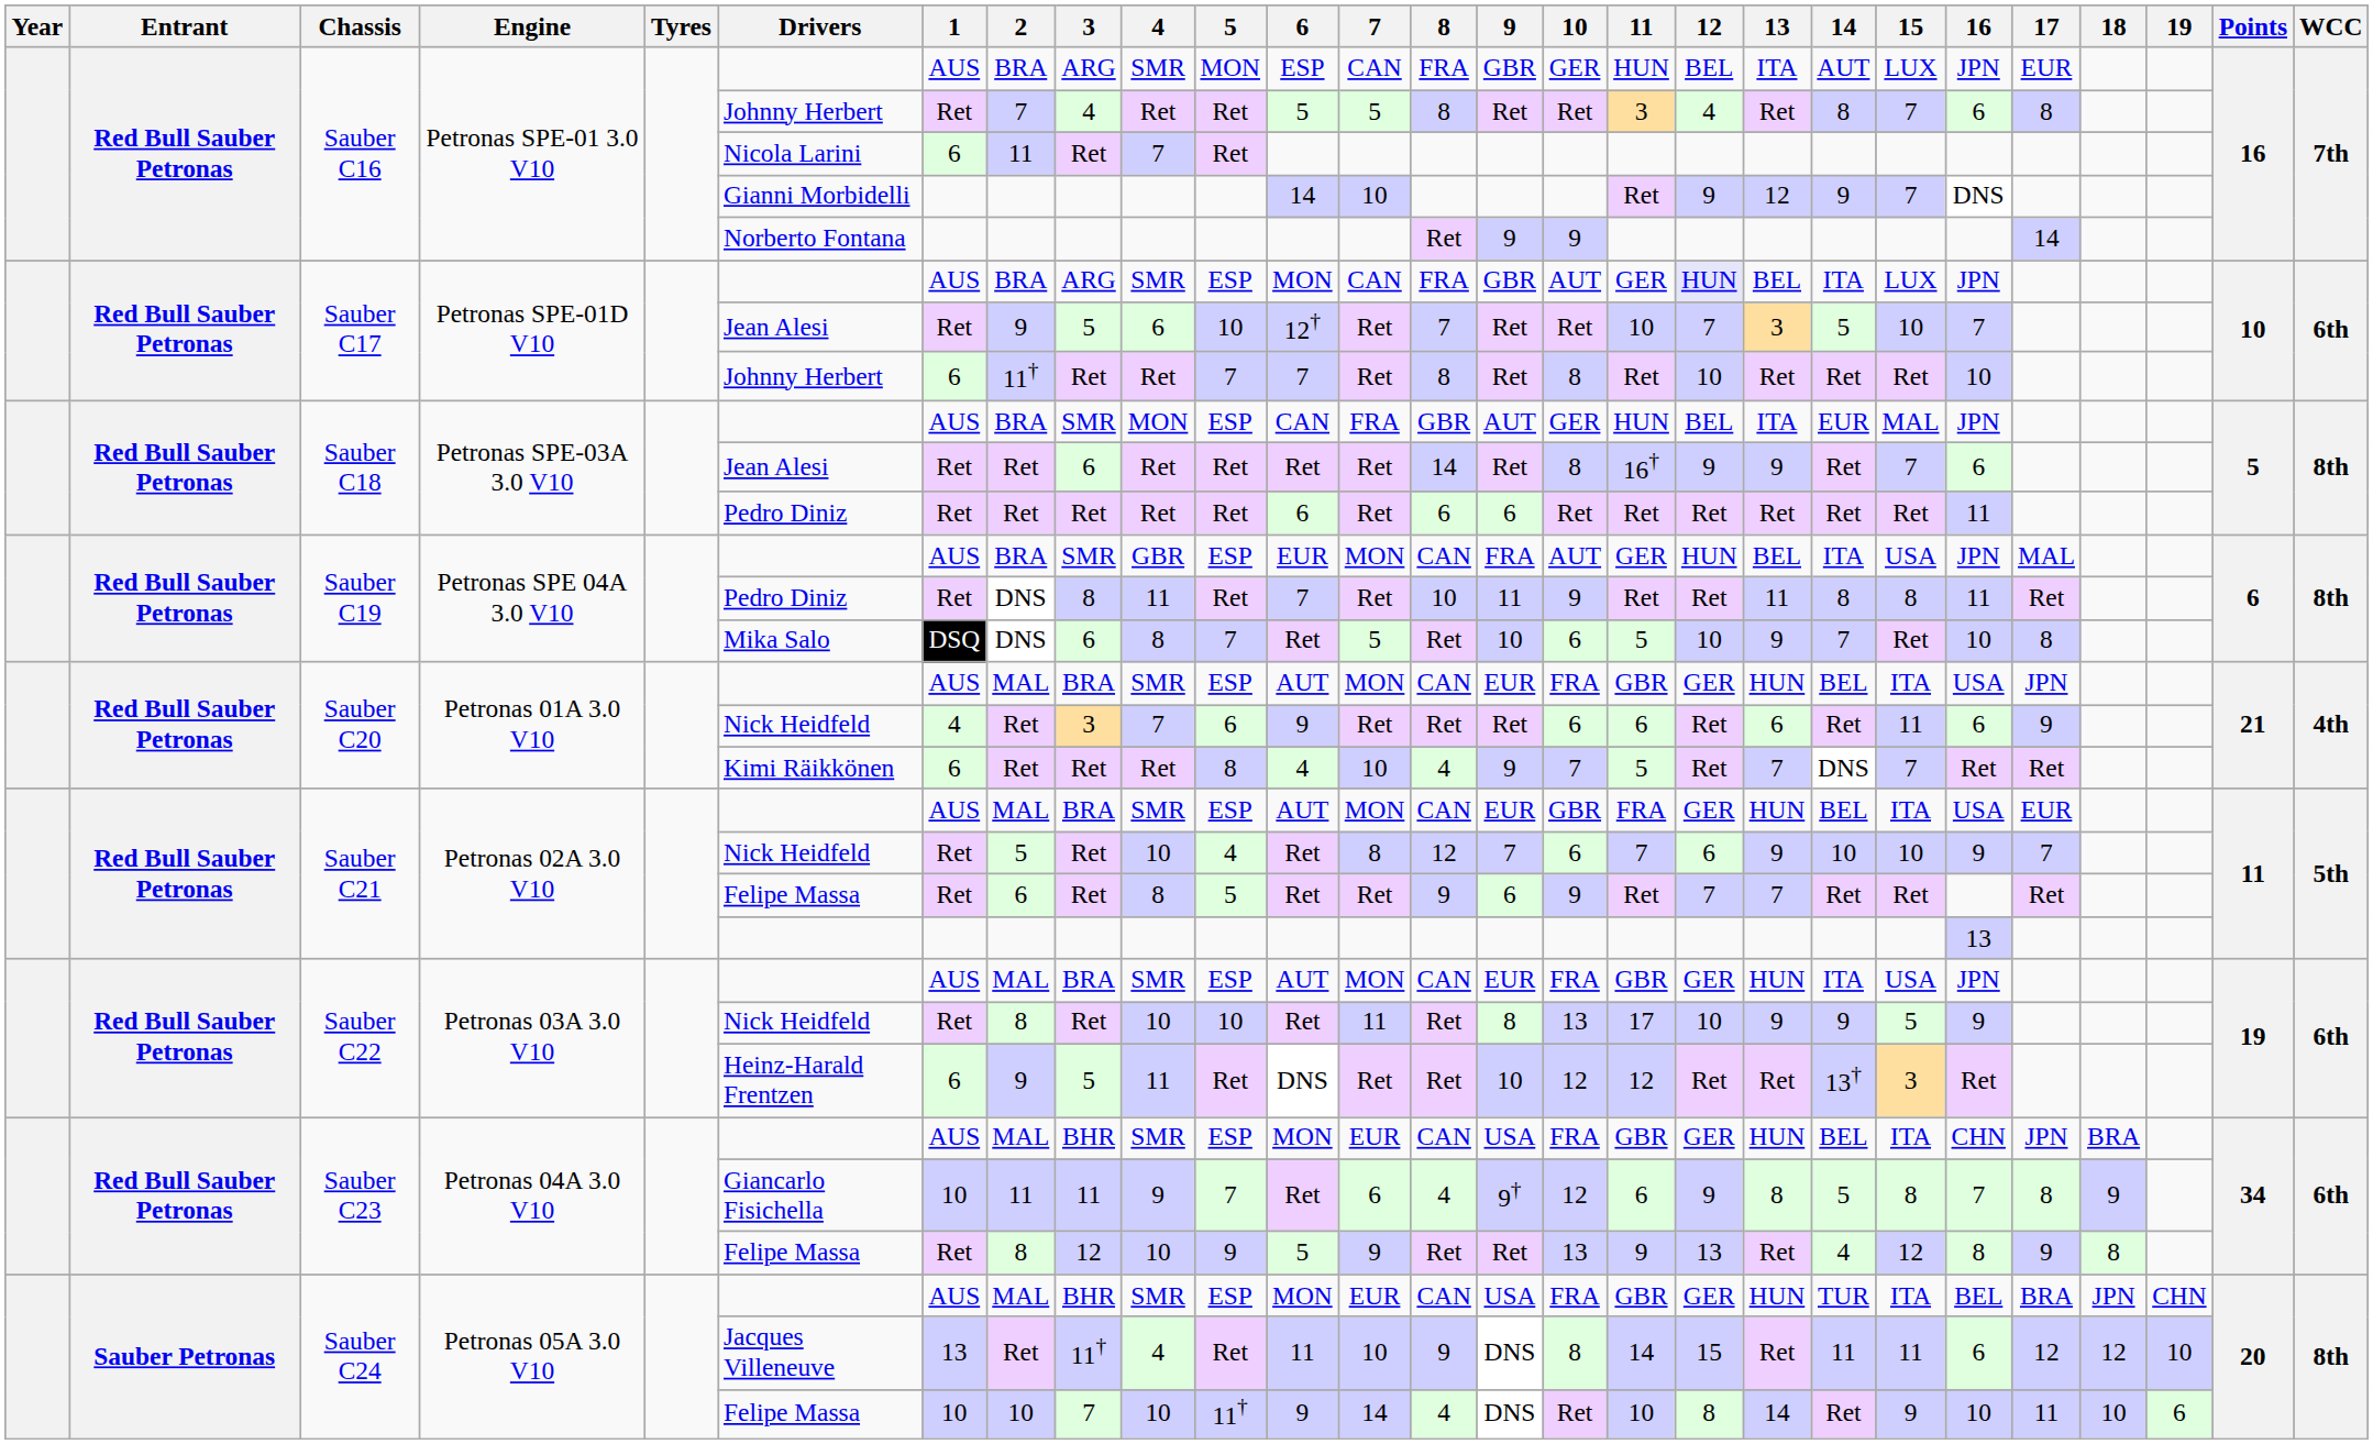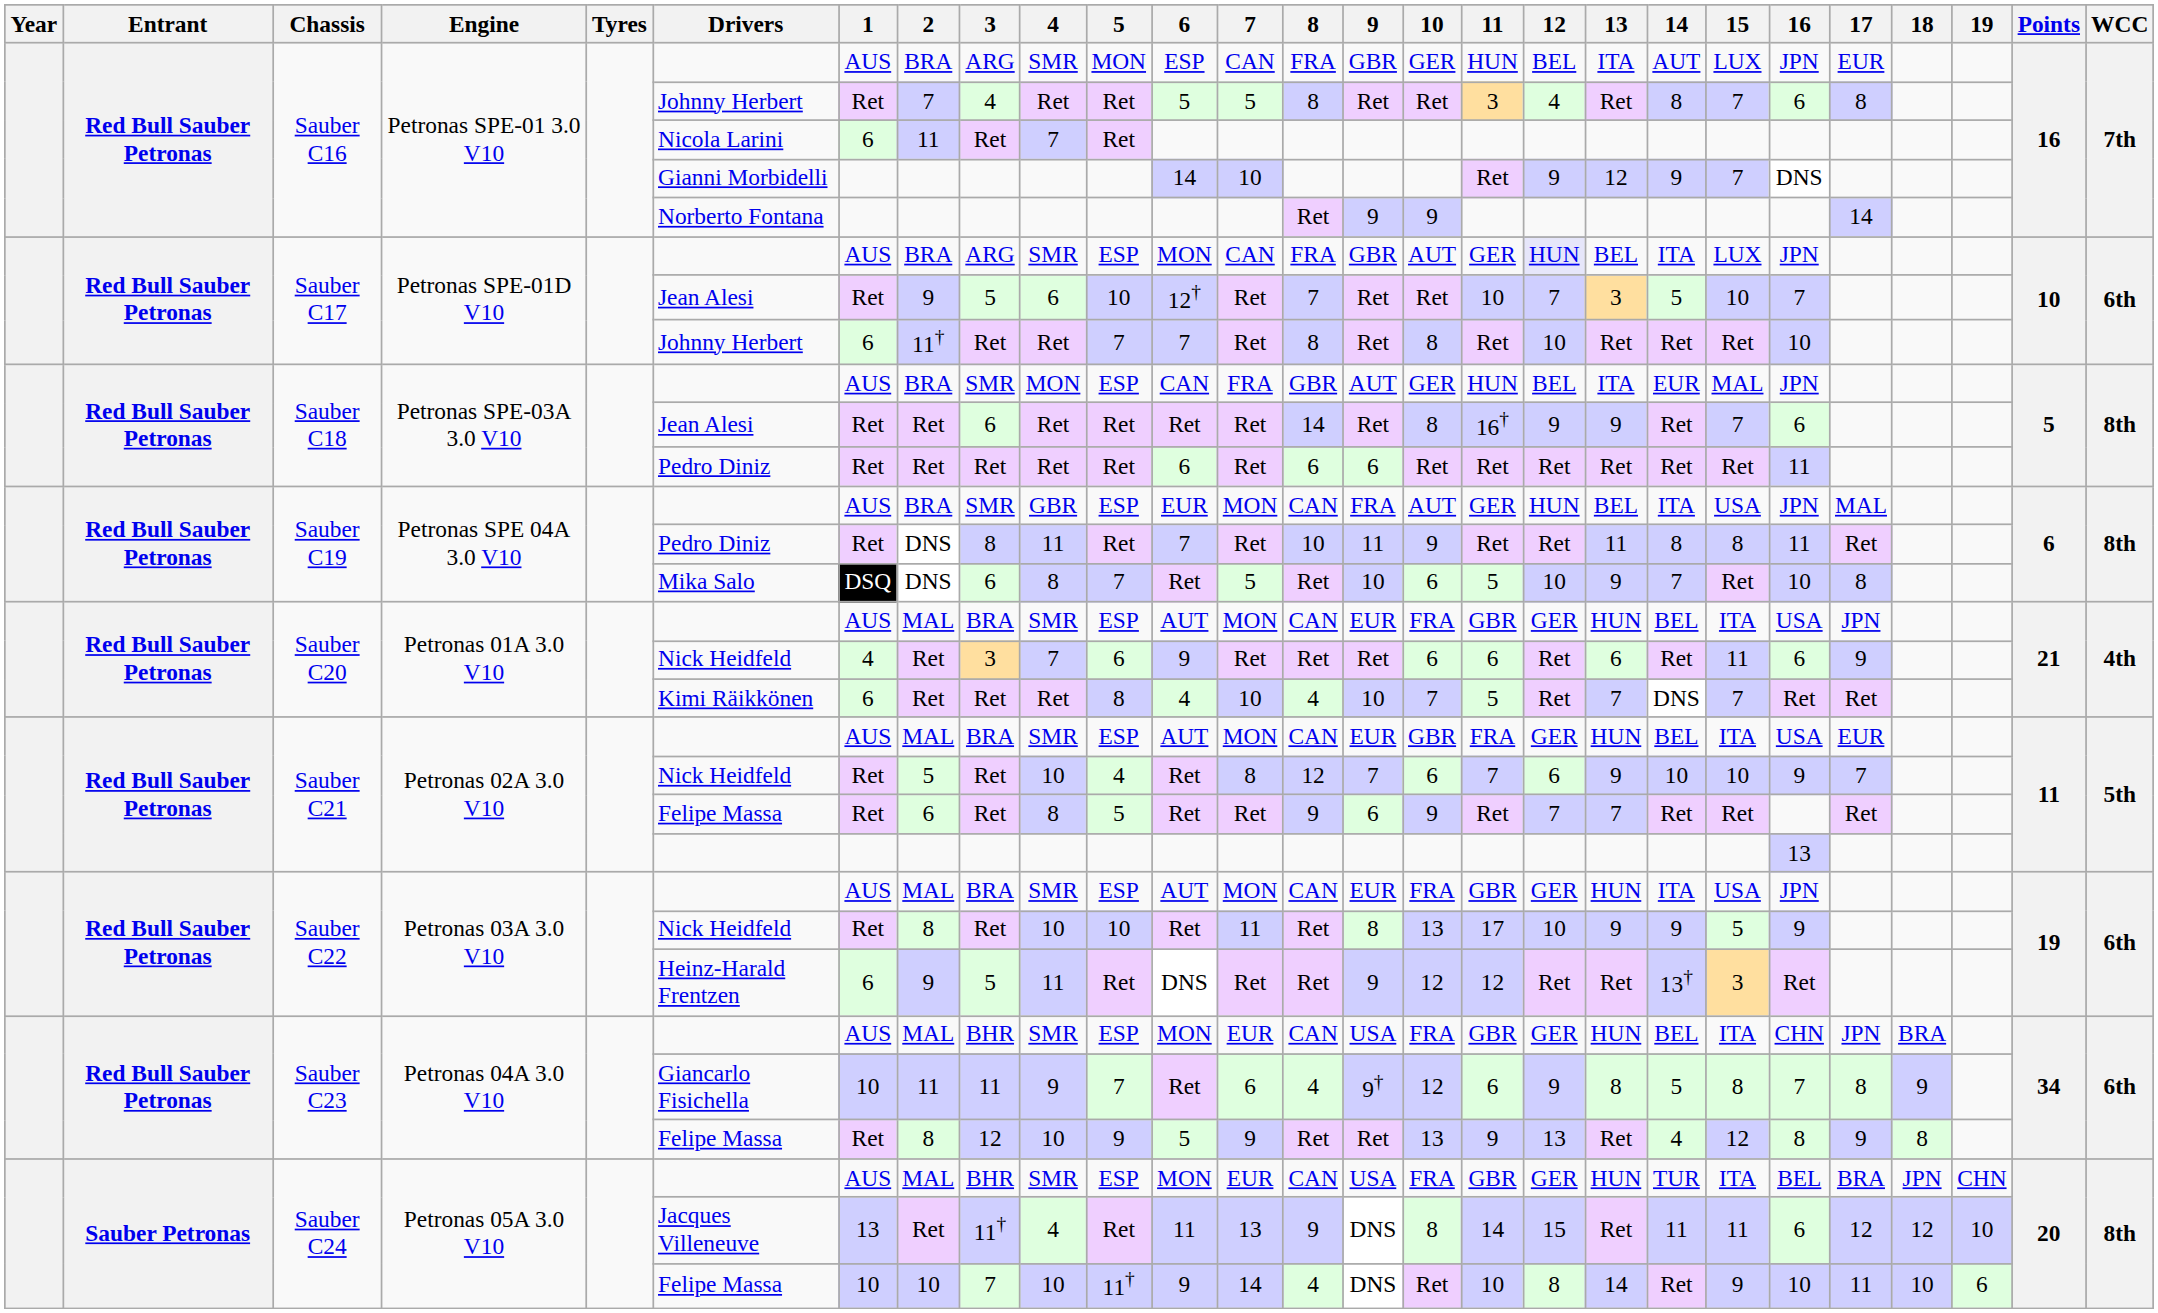row 18 | 9: 9 -> 10
row 25 | 9: 10 -> 9
row 30 | 7: 10 -> 13
